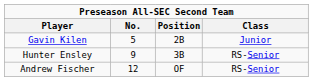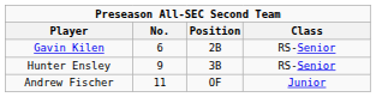Gavin Kilen | No.: 5 -> 6
Gavin Kilen | Class: Junior -> RS-Senior
Andrew Fischer | No.: 12 -> 11
Andrew Fischer | Class: RS-Senior -> Junior
